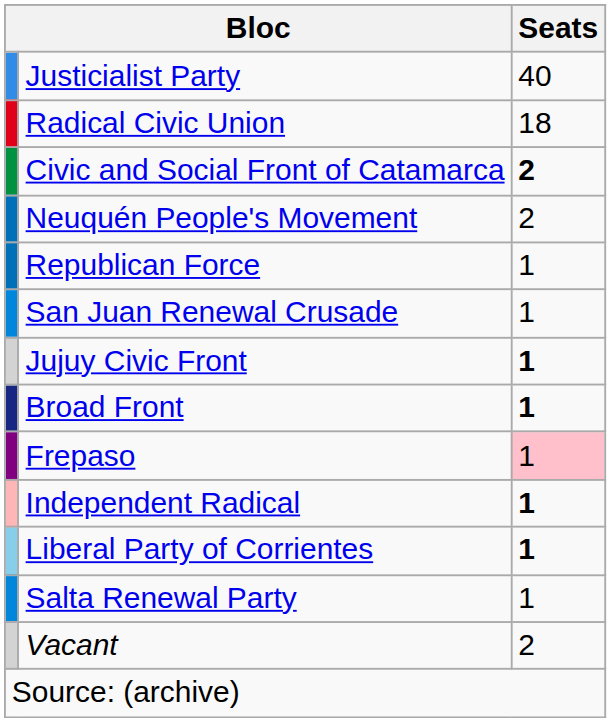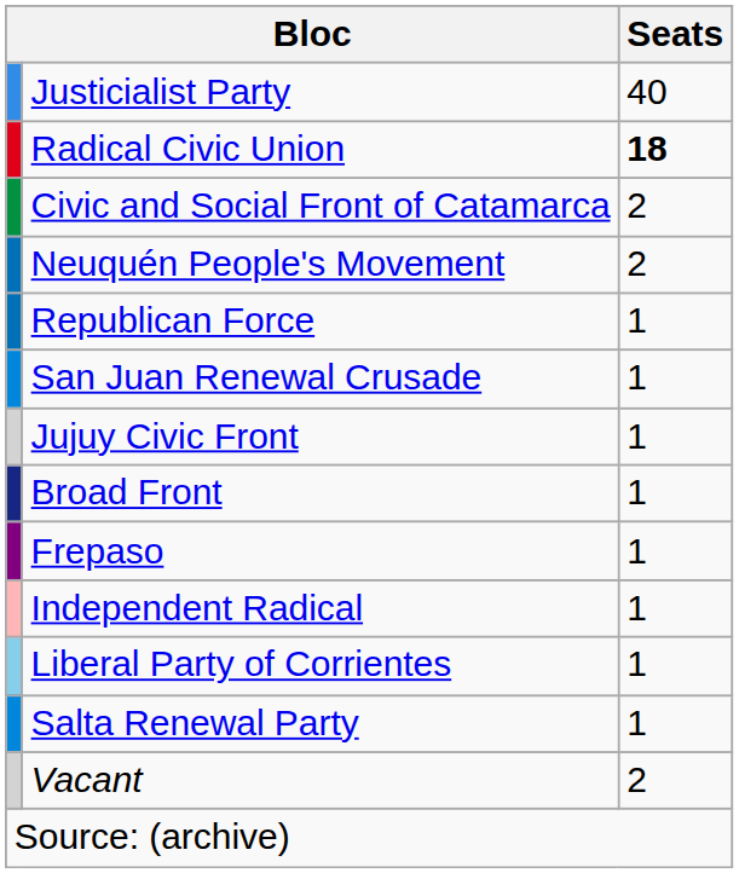Radical Civic Union | Seats: normal -> bold
Civic and Social Front of Catamarca | Seats: bold -> normal
Jujuy Civic Front | Seats: bold -> normal
Broad Front | Seats: bold -> normal
Frepaso | Seats: pink background -> no background
Independent Radical | Seats: bold -> normal
Liberal Party of Corrientes | Seats: bold -> normal
